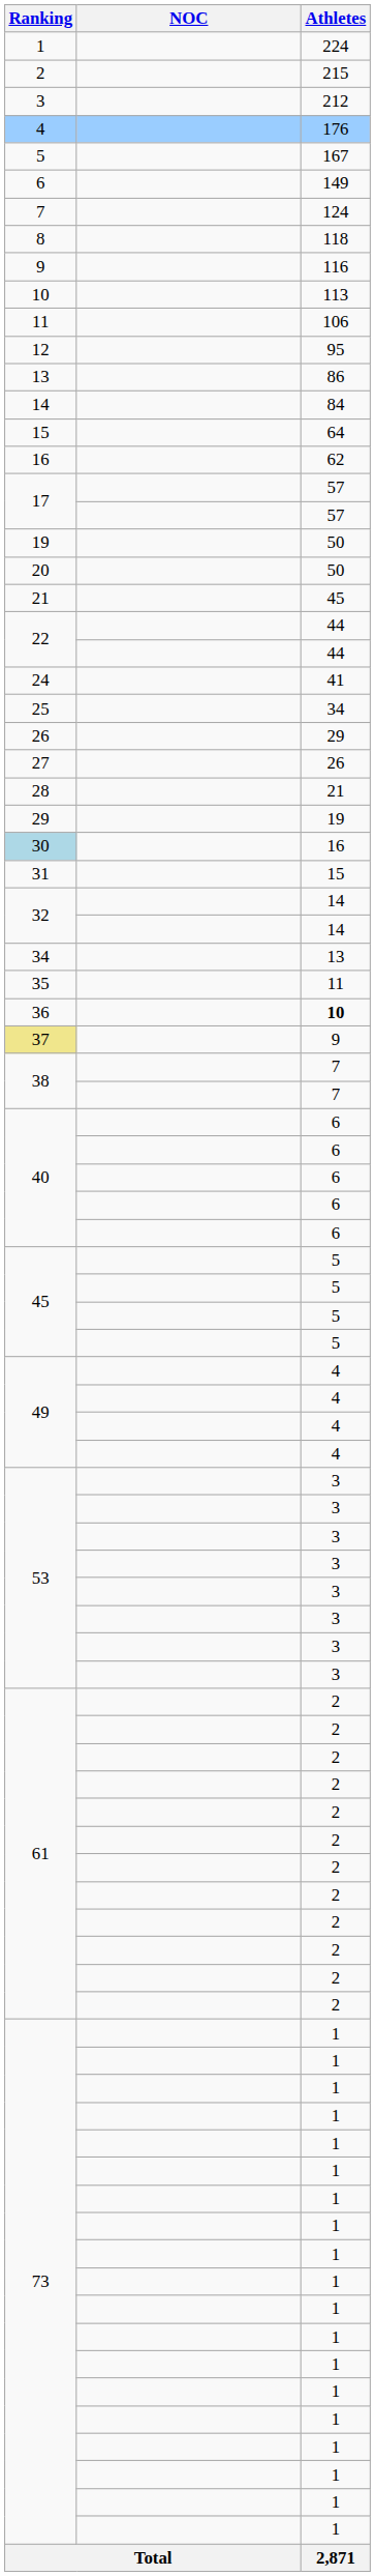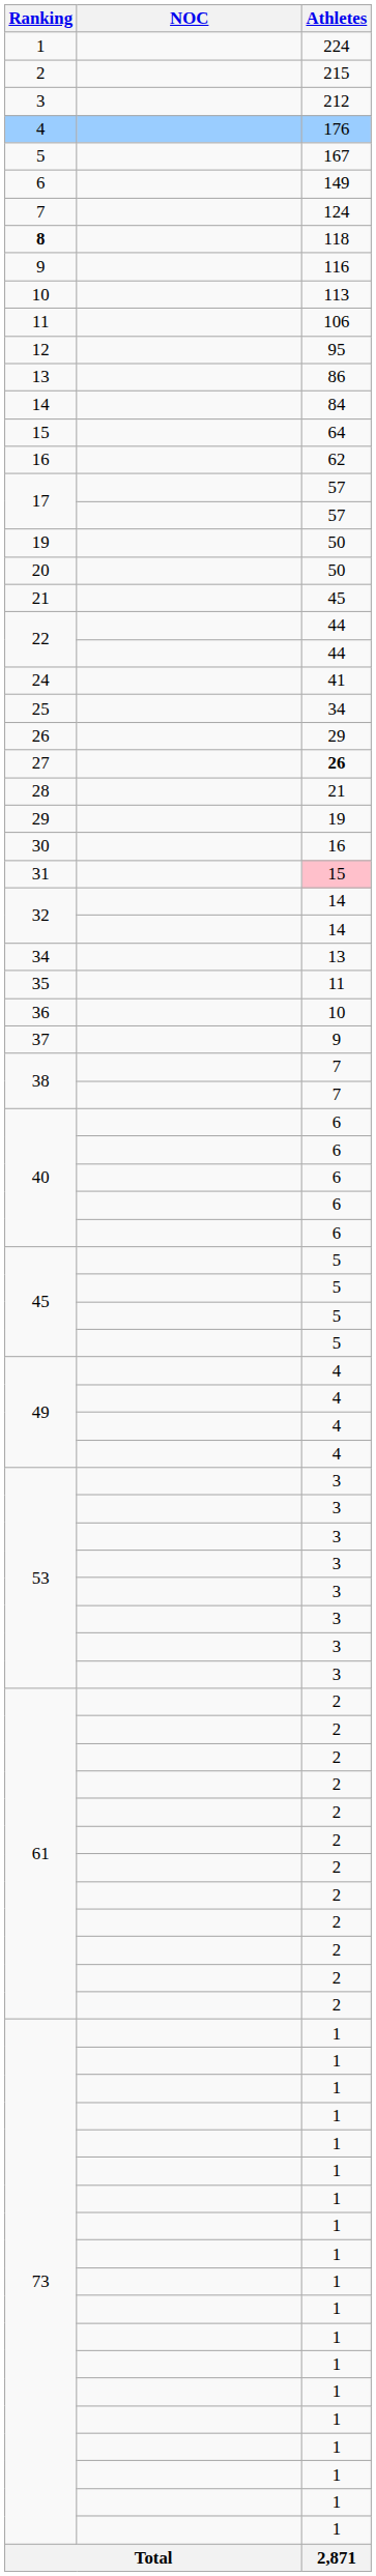8 | Ranking: normal -> bold
27 | Athletes: normal -> bold
30 | Ranking: lightblue background -> no background
31 | Athletes: no background -> pink background
36 | Athletes: bold -> normal
37 | Ranking: khaki background -> no background
